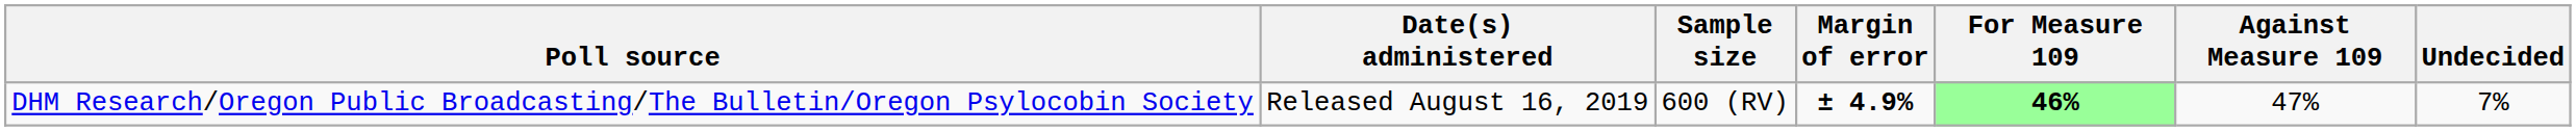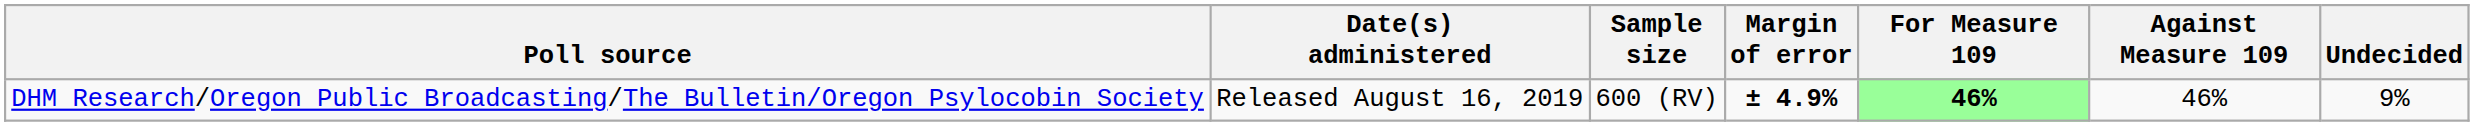row 2 | Against Measure 109: 47% -> 46%
row 2 | Undecided: 7% -> 9%
